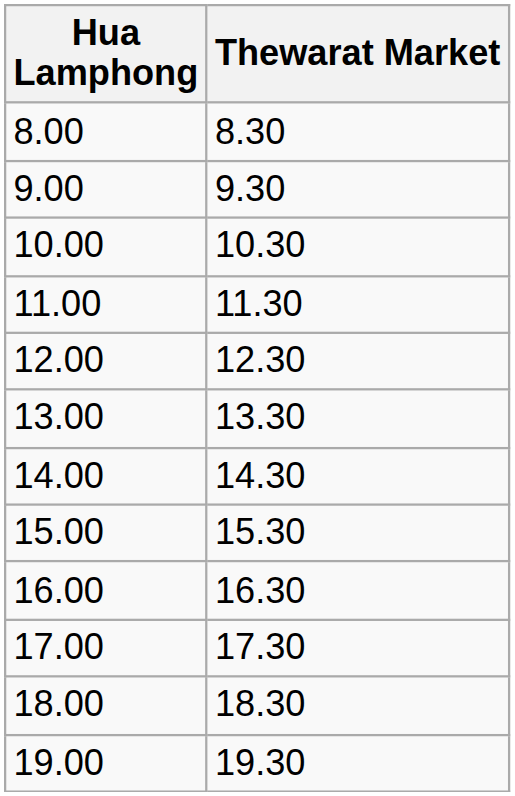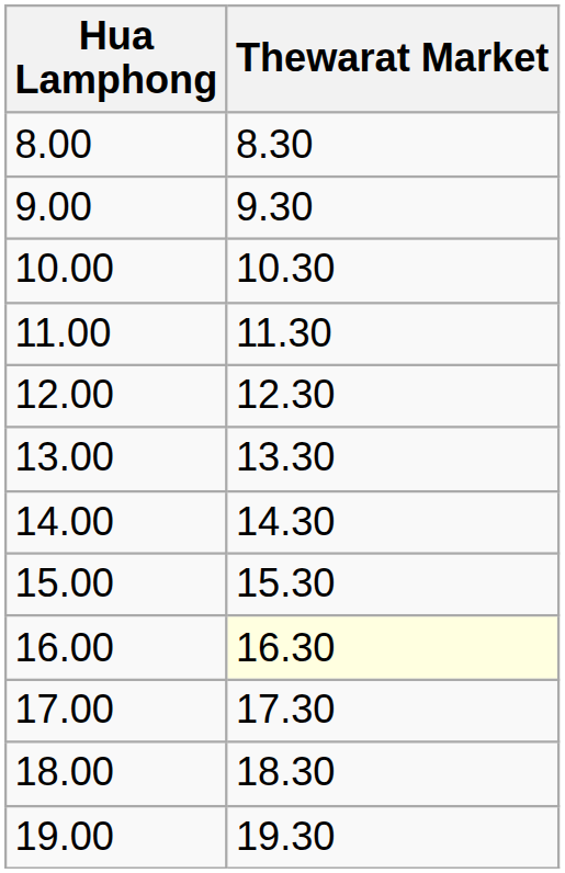16.00 | Thewarat Market: no background -> lightyellow background
